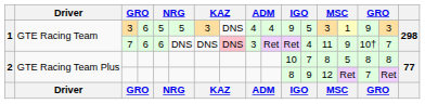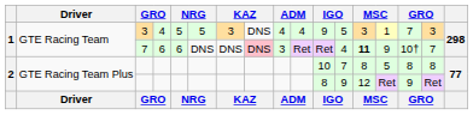row 2 | column 4: 6 -> 4
row 2 | column 15: 9 -> 7
row 3 | column 13: normal -> bold
row 5 | column 15: 7 -> 9
